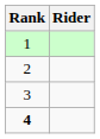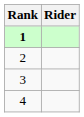1 | Rank: normal -> bold
4 | Rank: bold -> normal
